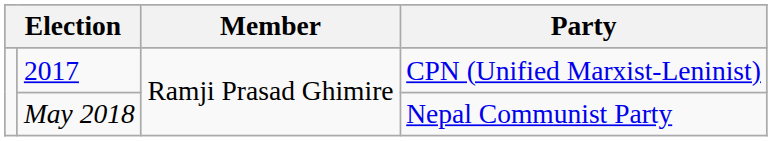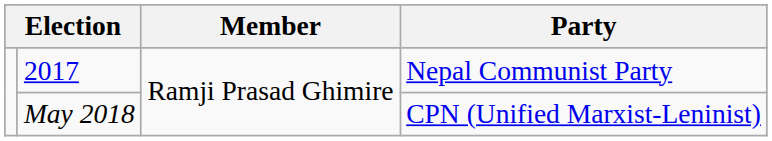2017 | Party: CPN (Unified Marxist-Leninist) -> Nepal Communist Party
May 2018 | Party: Nepal Communist Party -> CPN (Unified Marxist-Leninist)
